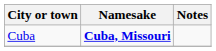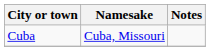Cuba | Namesake: bold -> normal
